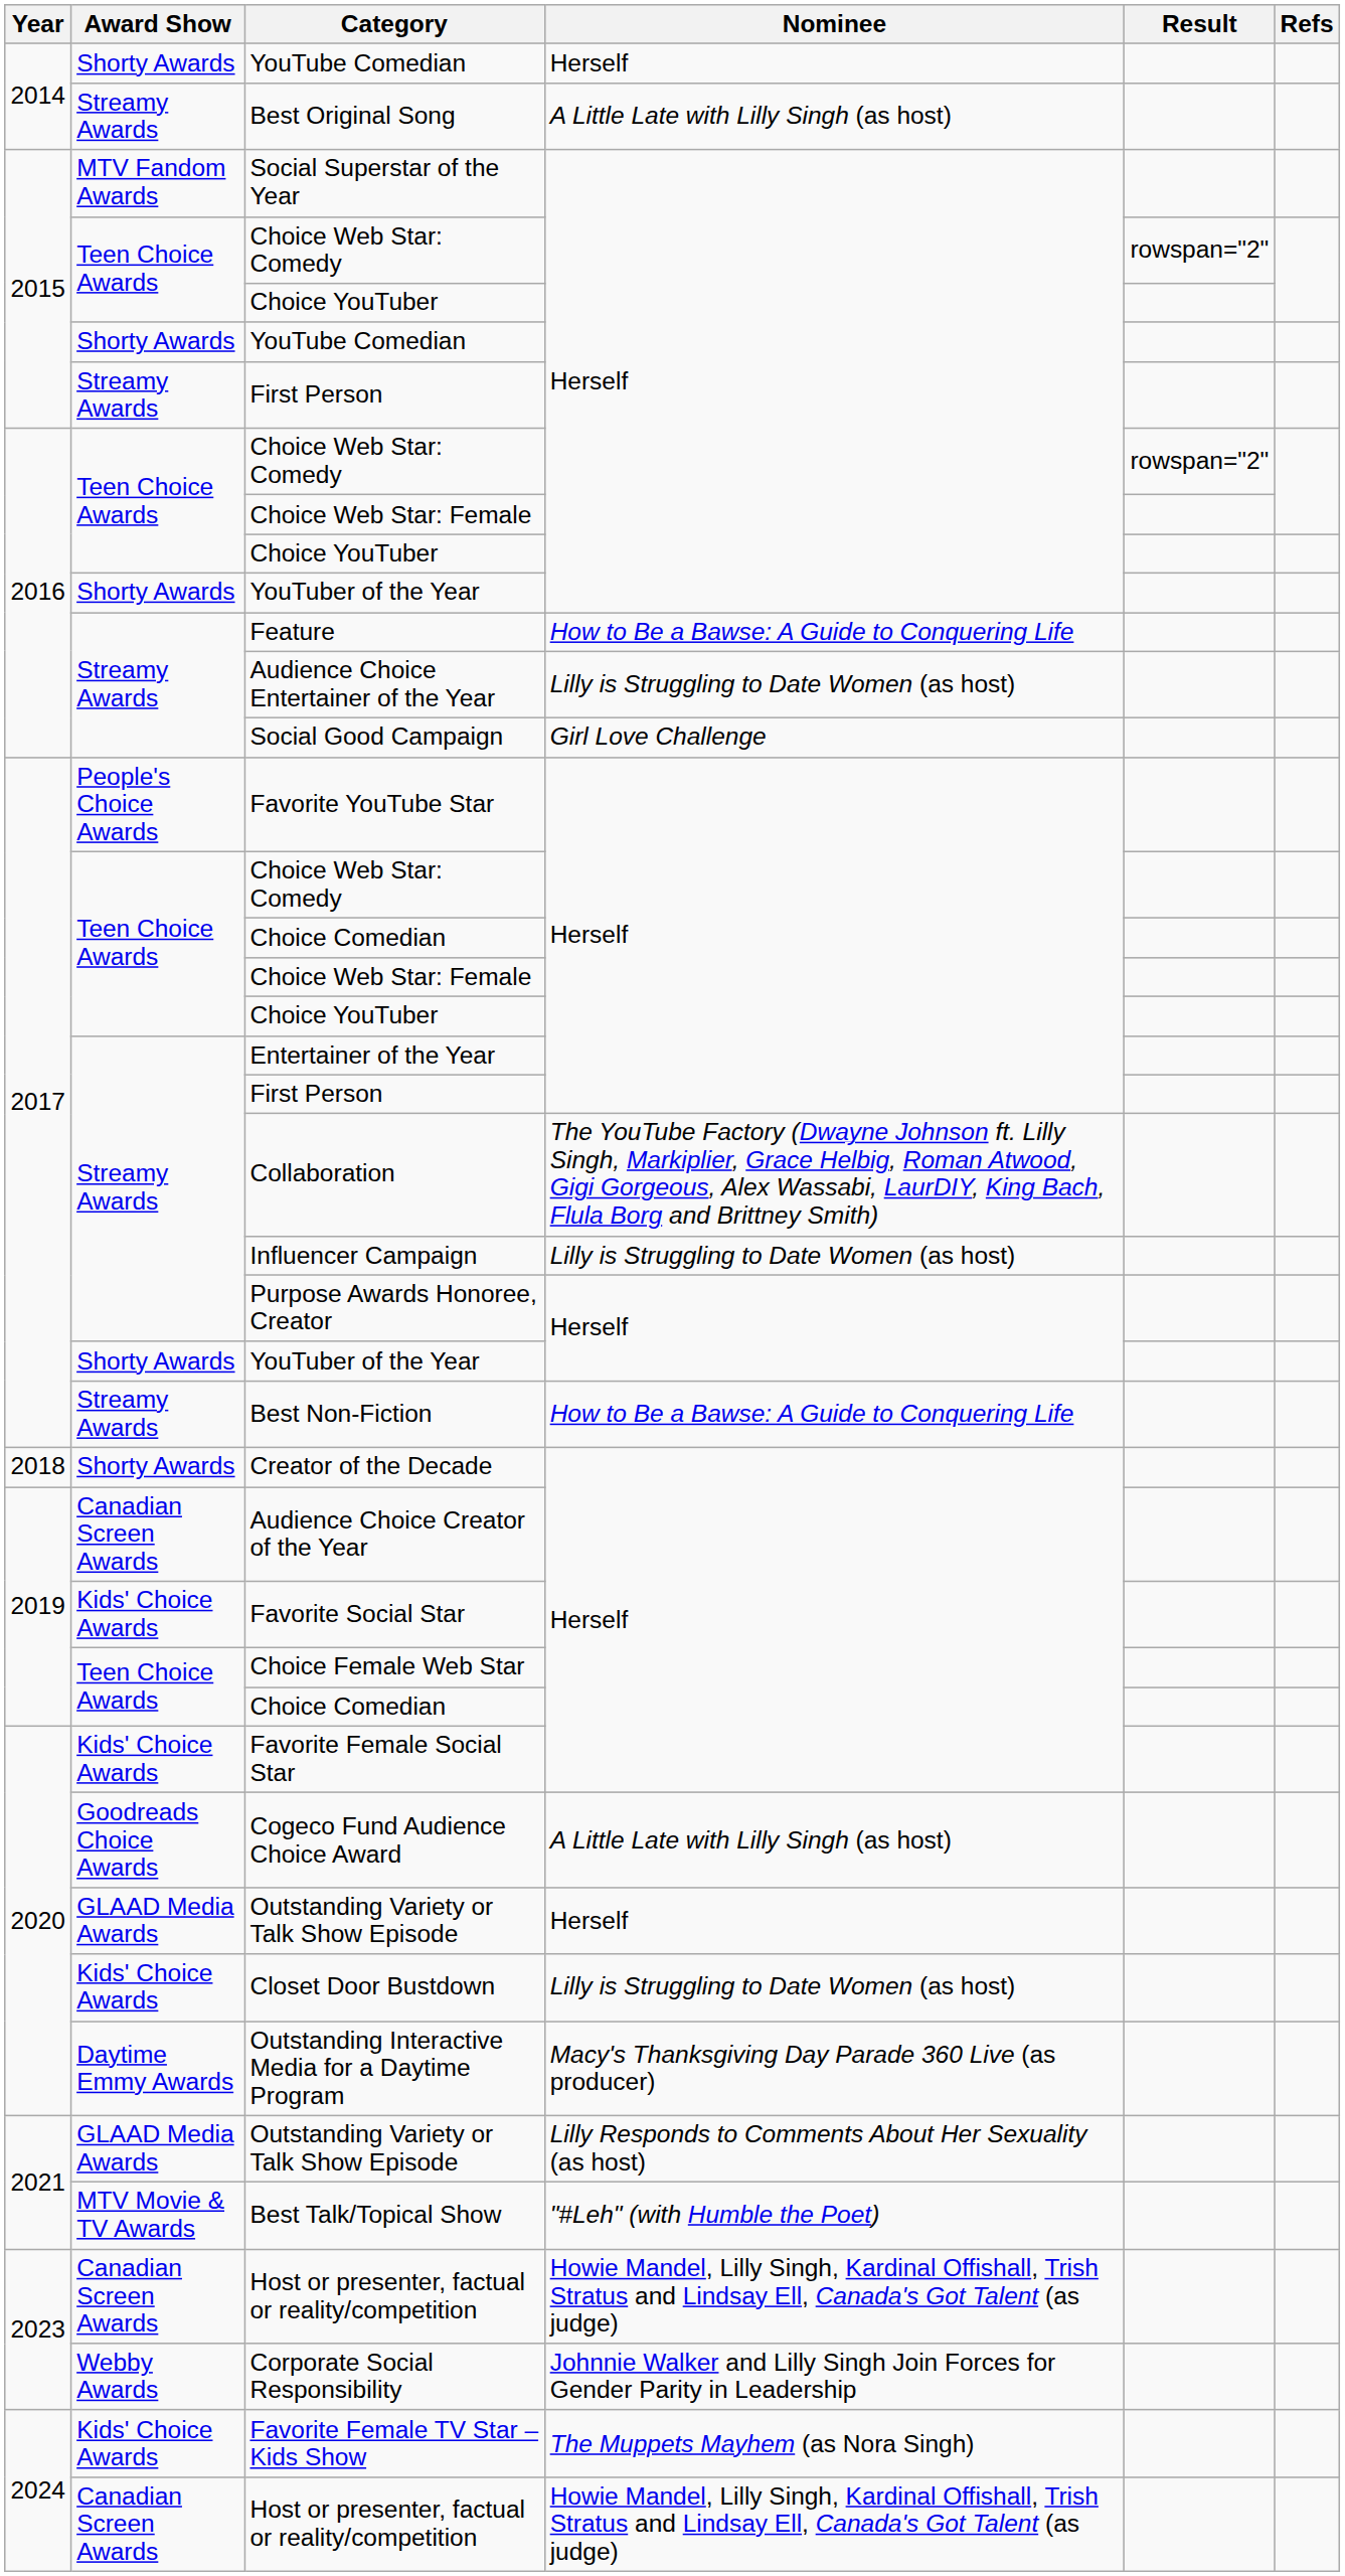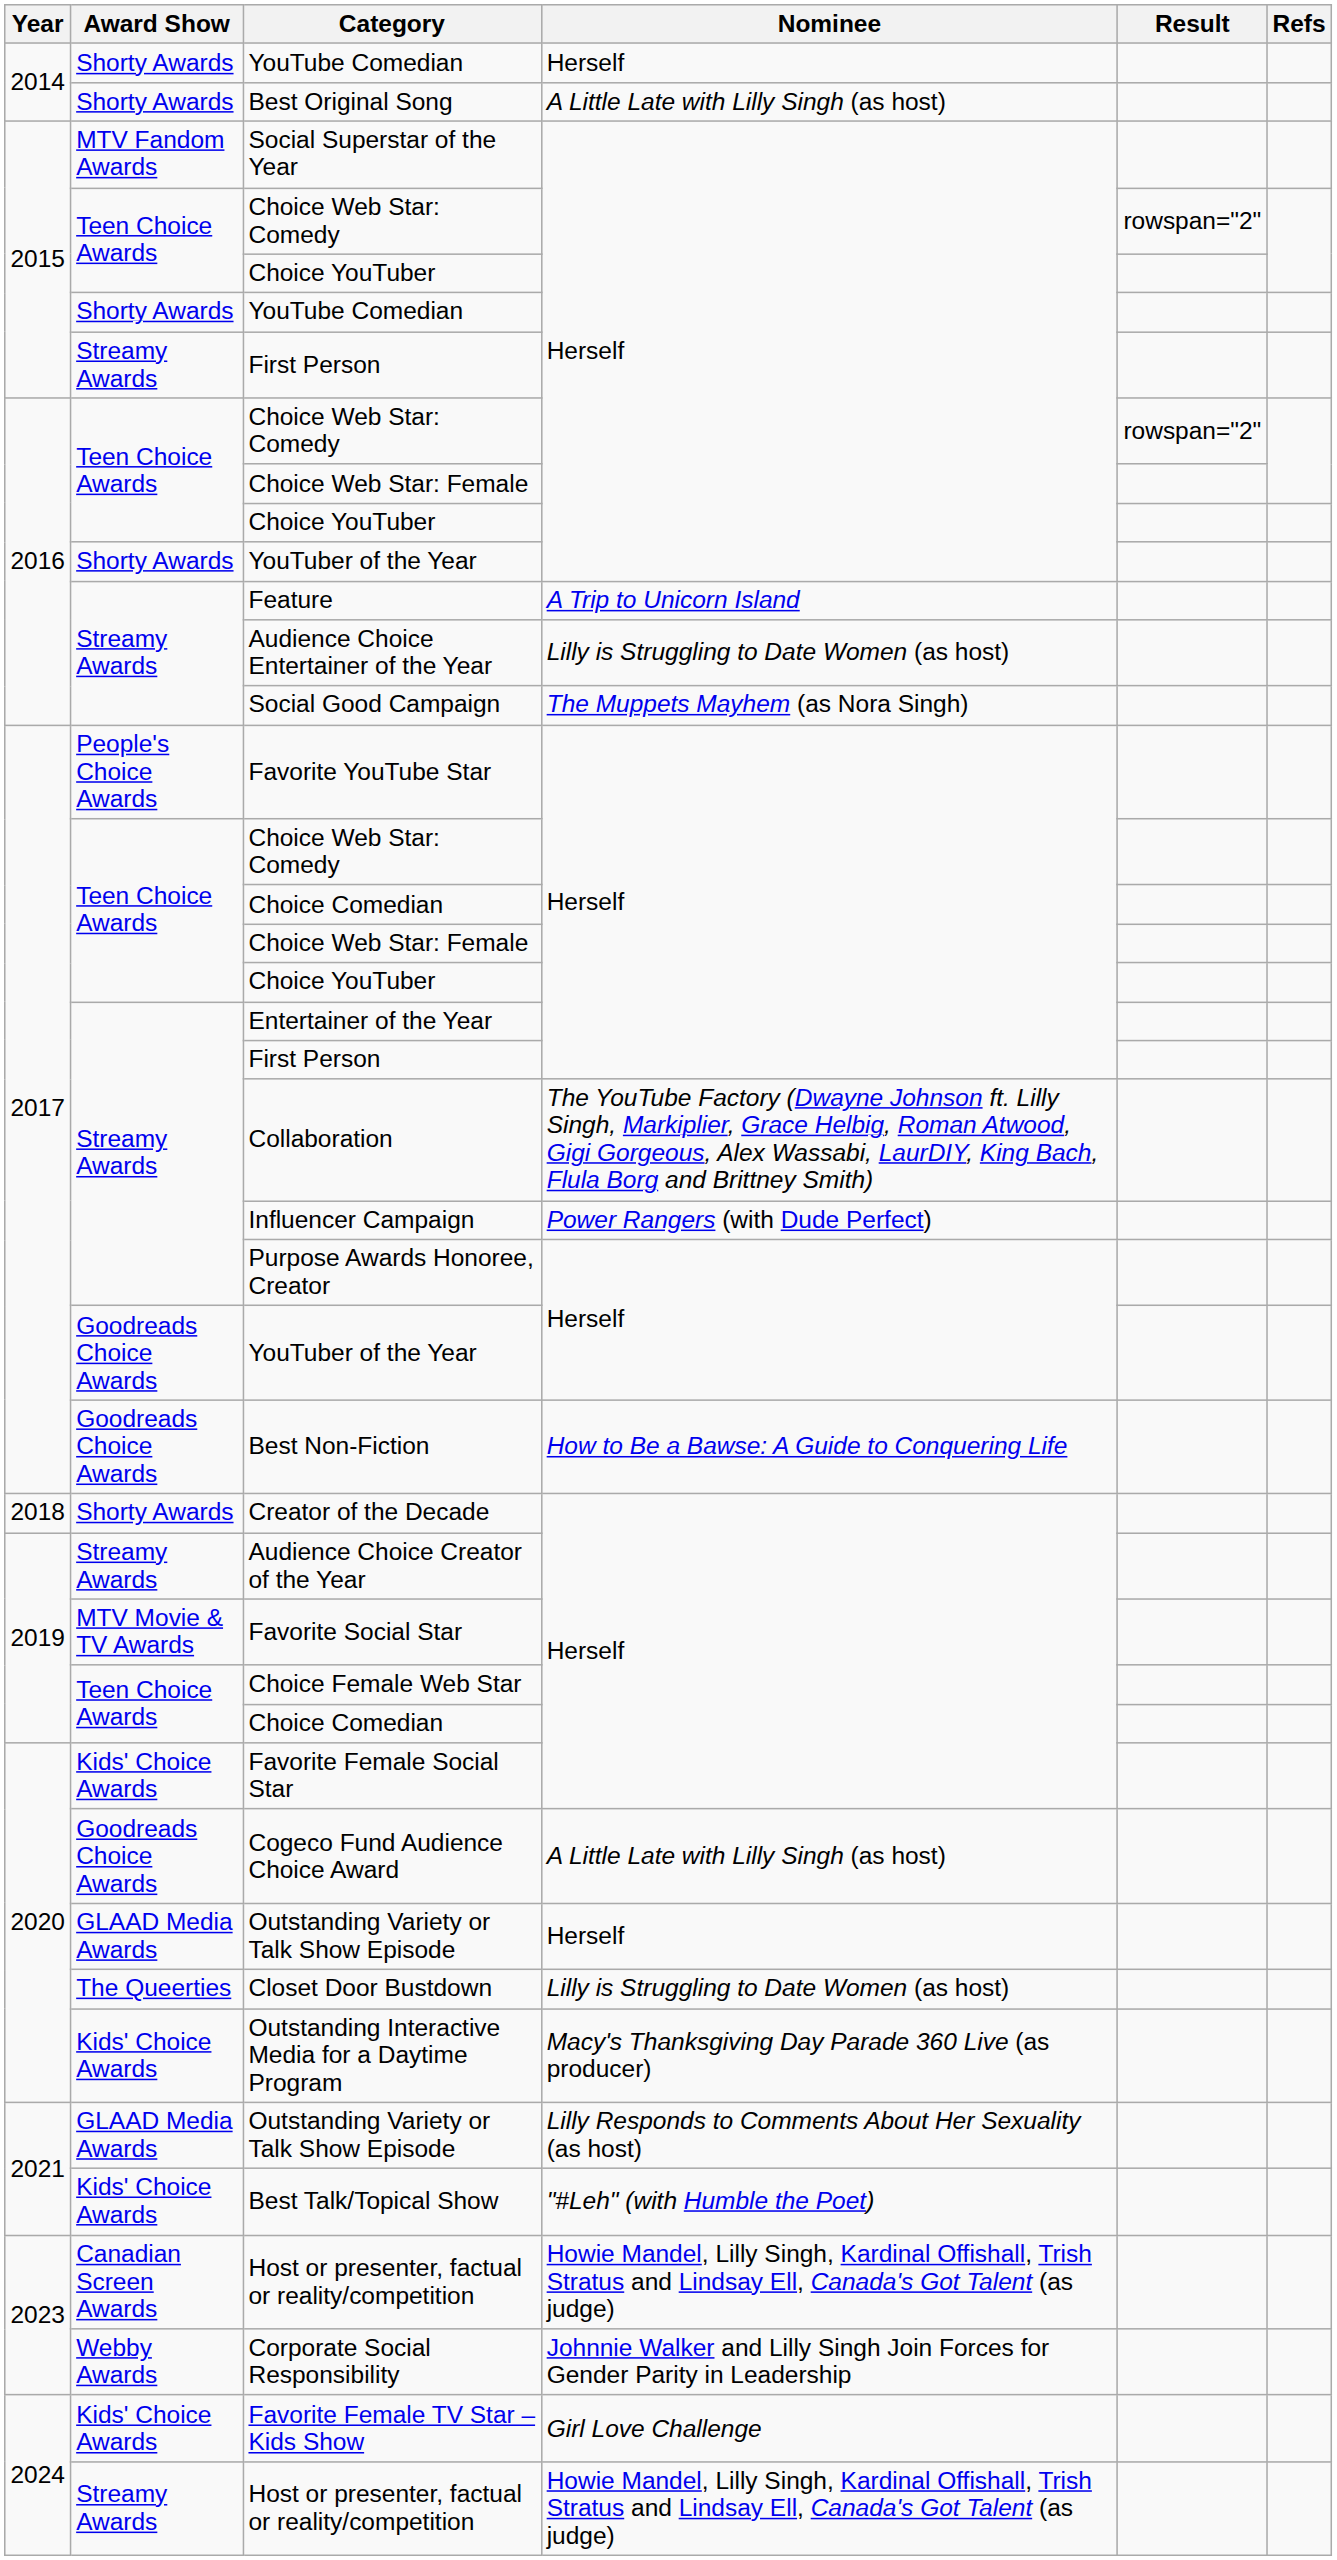Best Original Song | Award Show: Streamy Awards -> Shorty Awards
Feature | Nominee: How to Be a Bawse: A Guide to Conquering Life -> A Trip to Unicorn Island
Social Good Campaign | Nominee: Girl Love Challenge -> The Muppets Mayhem (as Nora Singh)
Influencer Campaign | Nominee: Lilly is Struggling to Date Women (as host) -> Power Rangers (with Dude Perfect)
2017 / YouTuber of the Year | Award Show: Shorty Awards -> Goodreads Choice Awards
Best Non-Fiction | Award Show: Streamy Awards -> Goodreads Choice Awards
Audience Choice Creator of the Year | Award Show: Canadian Screen Awards -> Streamy Awards
Favorite Social Star | Award Show: Kids' Choice Awards -> MTV Movie & TV Awards
Closet Door Bustdown | Award Show: Kids' Choice Awards -> The Queerties
Outstanding Interactive Media for a Daytime Program | Award Show: Daytime Emmy Awards -> Kids' Choice Awards
Best Talk/Topical Show | Award Show: MTV Movie & TV Awards -> Kids' Choice Awards
Favorite Female TV Star – Kids Show | Nominee: The Muppets Mayhem (as Nora Singh) -> Girl Love Challenge
2024 / Host or presenter, factual or reality/competition | Award Show: Canadian Screen Awards -> Streamy Awards
